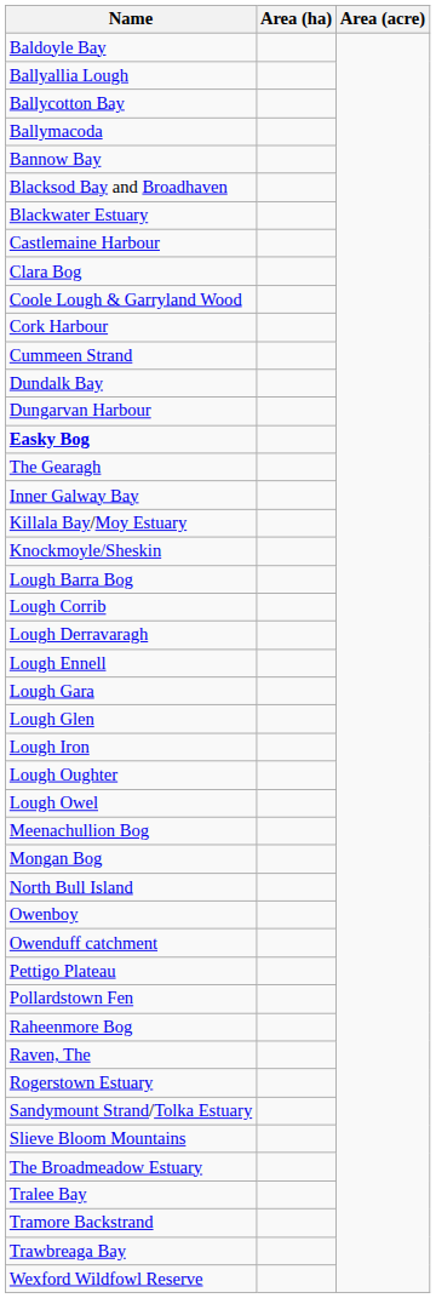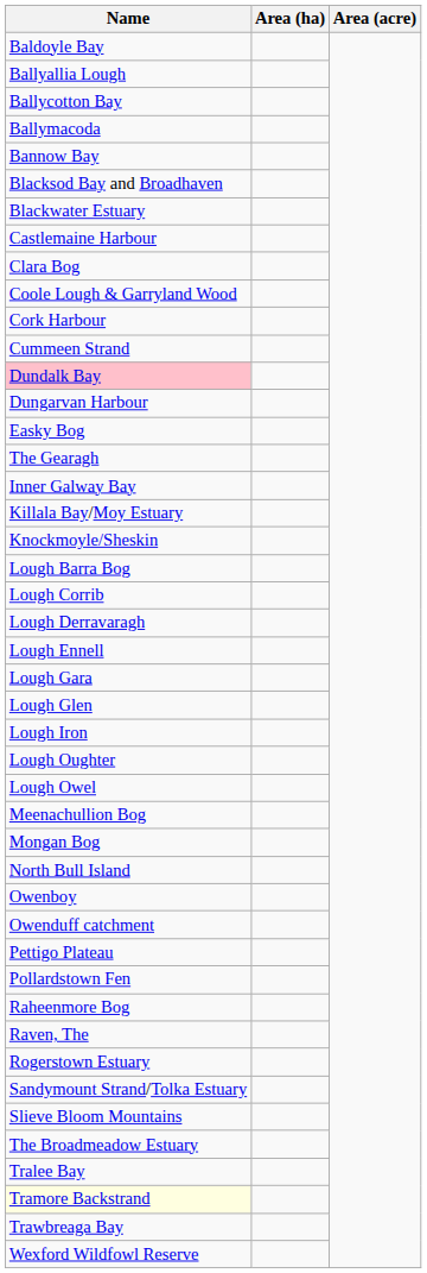Dundalk Bay | Name: no background -> pink background
Easky Bog | Name: bold -> normal
Tramore Backstrand | Name: no background -> lightyellow background
